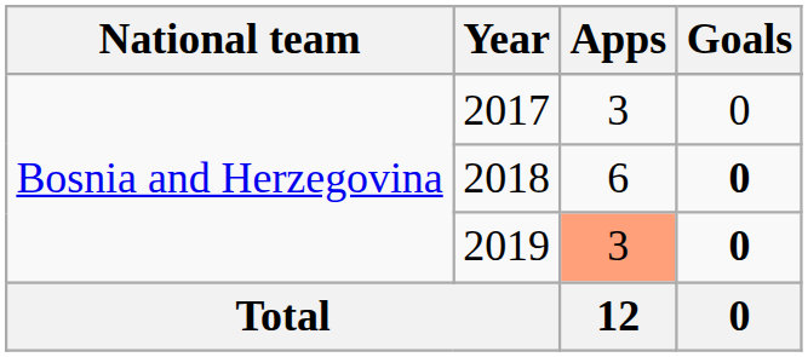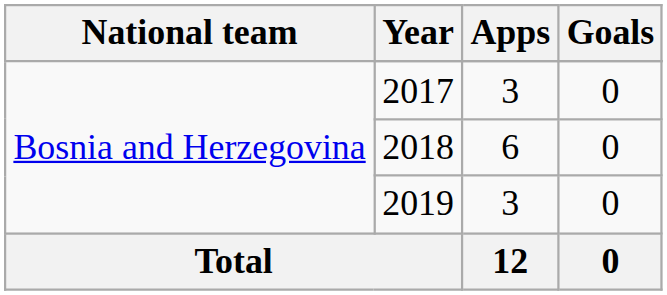2018 | Goals: bold -> normal
2019 | Apps: lightsalmon background -> no background
2019 | Goals: bold -> normal
